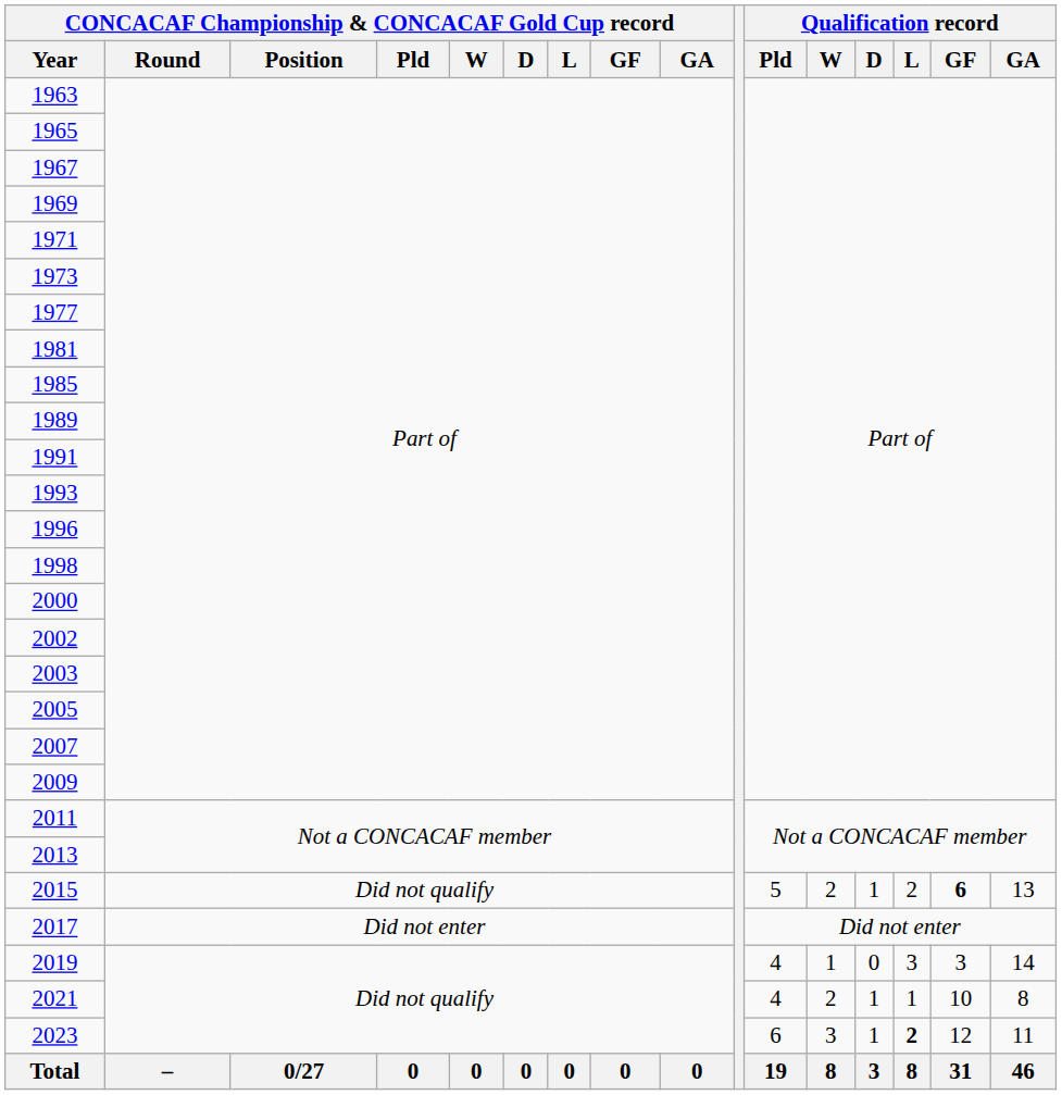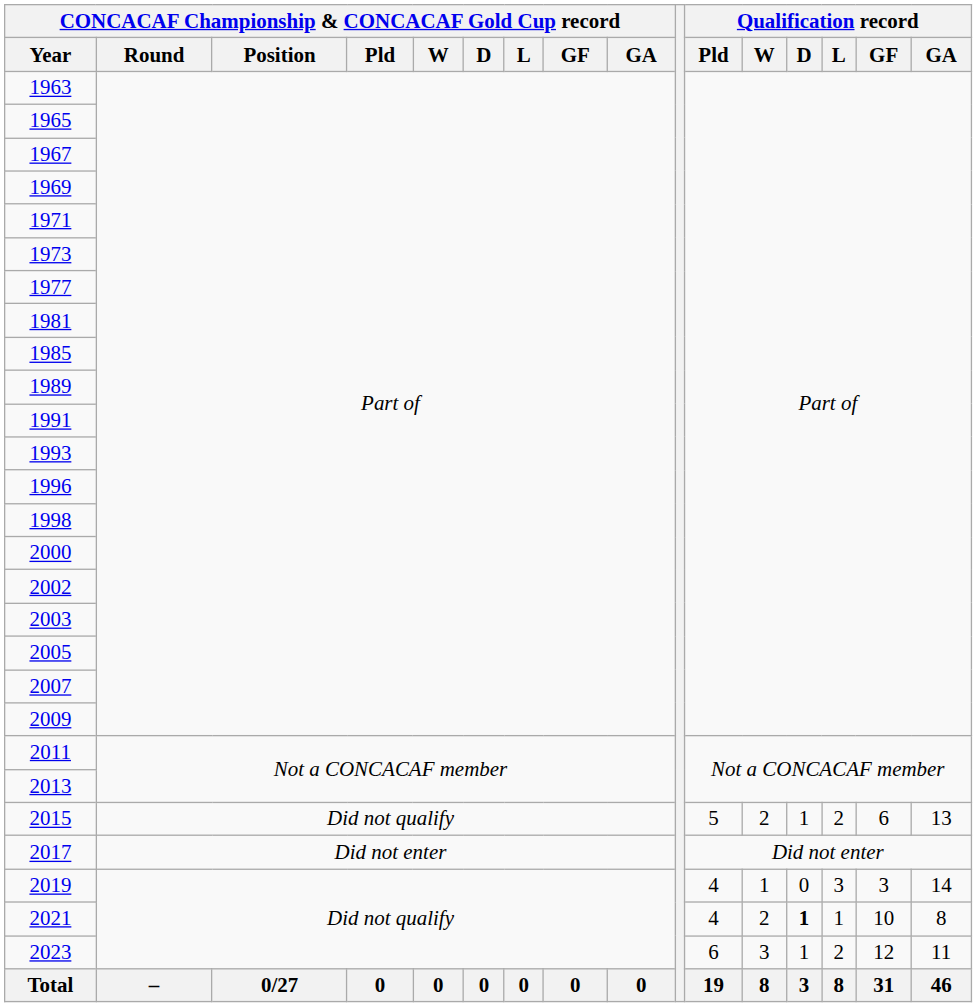2015 | Qualification record / GF: bold -> normal
2021 | Qualification record / D: normal -> bold
2023 | Qualification record / L: bold -> normal
